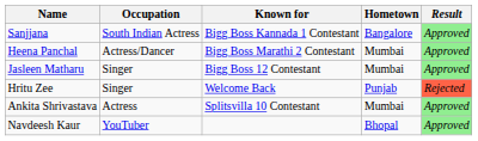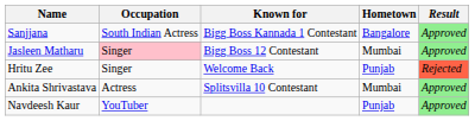- row: Heena Panchal | Actress/Dancer | Bigg Boss Marathi 2 Contestant | Mumbai | Approved
Jasleen Matharu | Occupation: no background -> pink background
Navdeesh Kaur | Hometown: Bhopal -> Punjab
